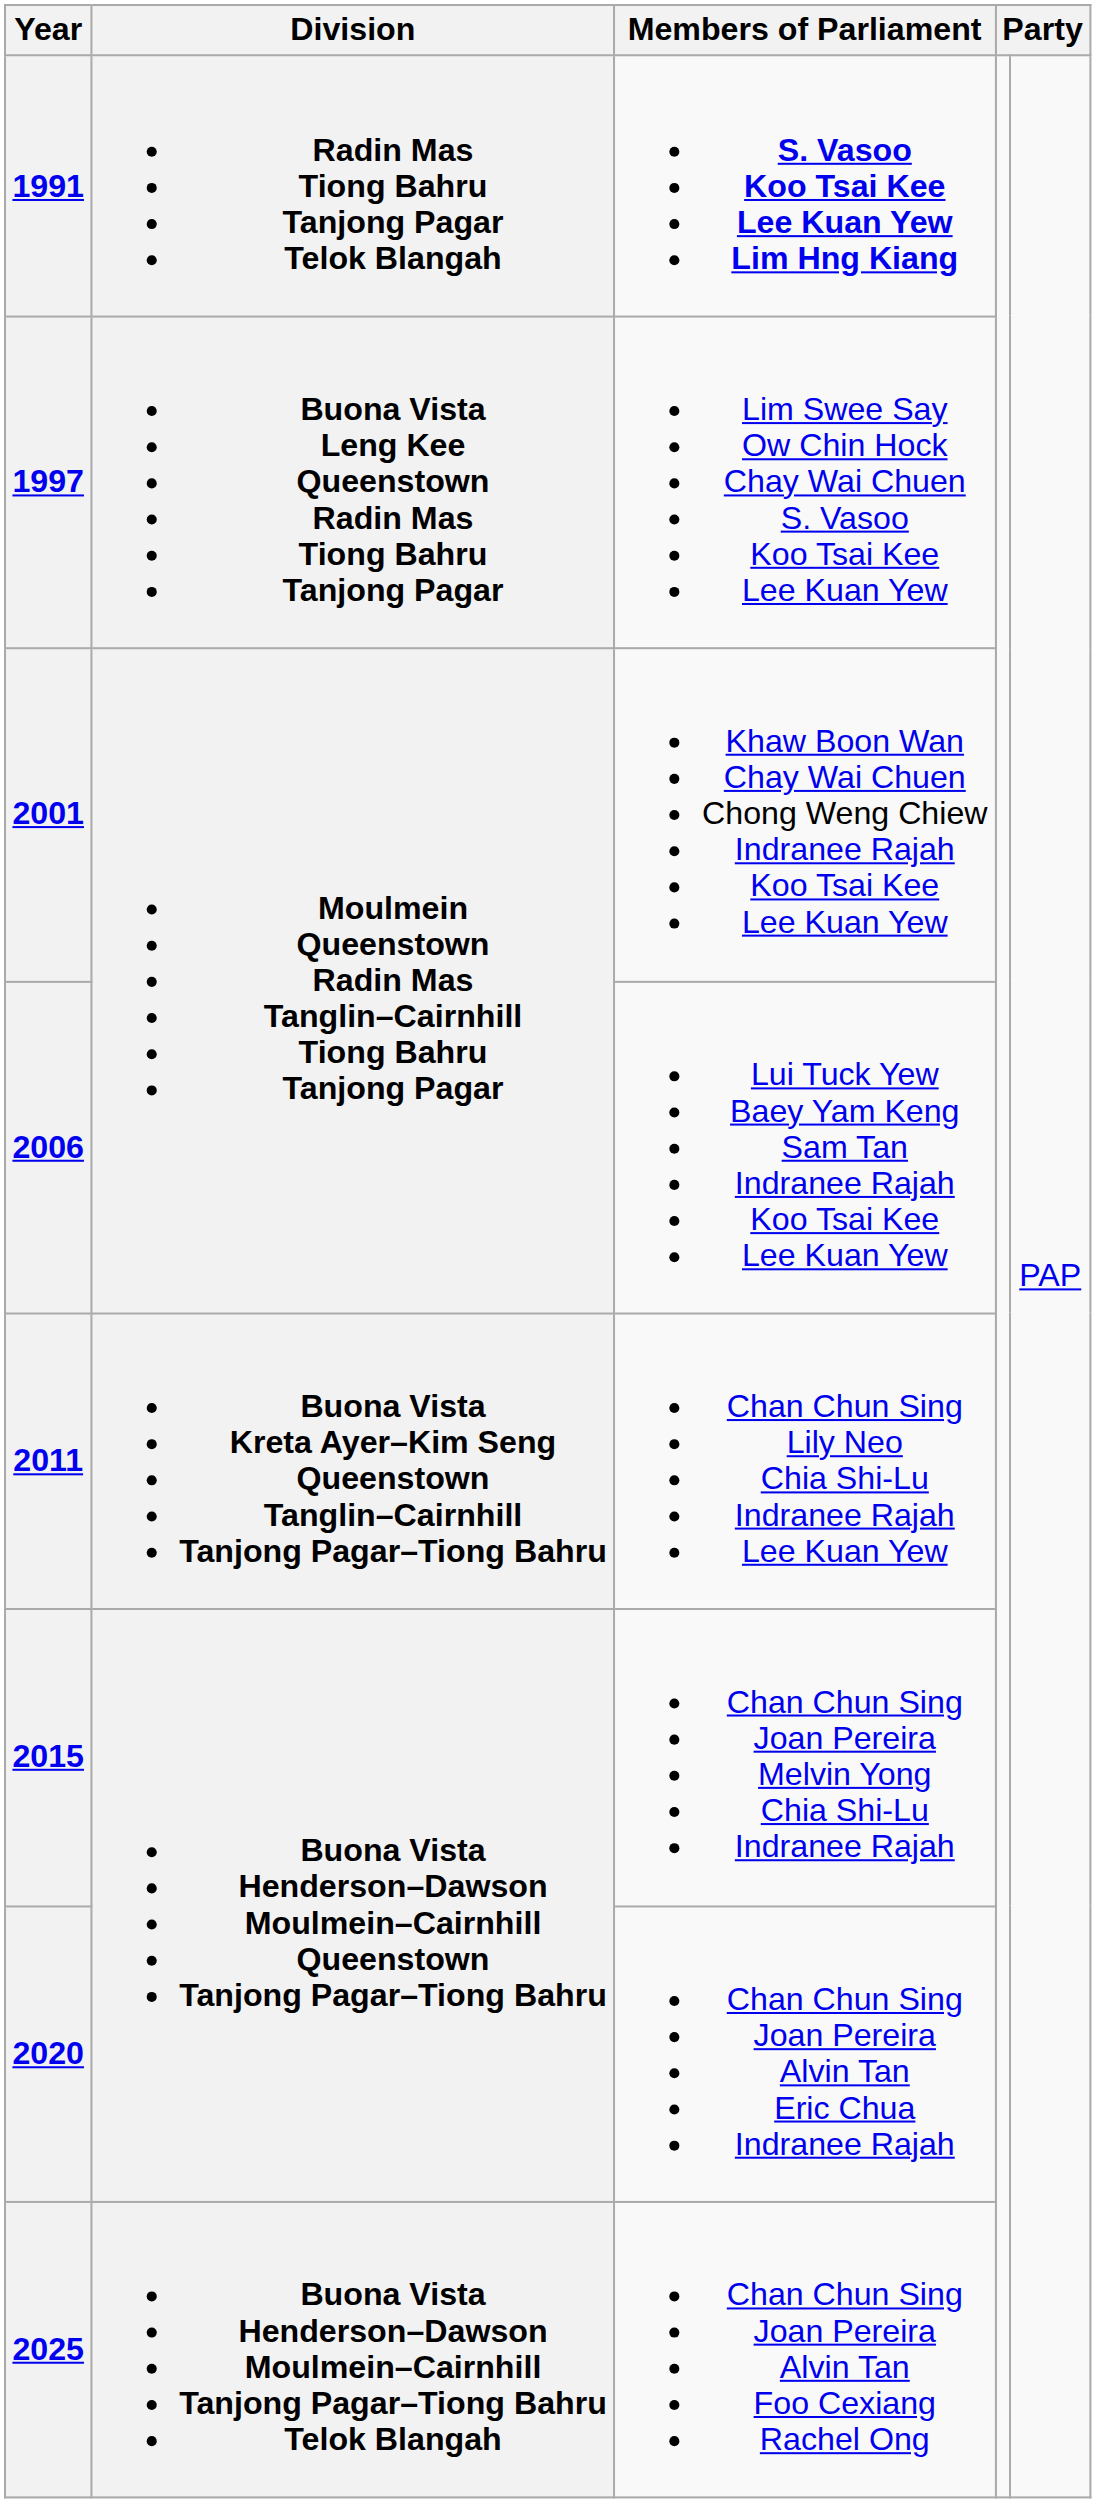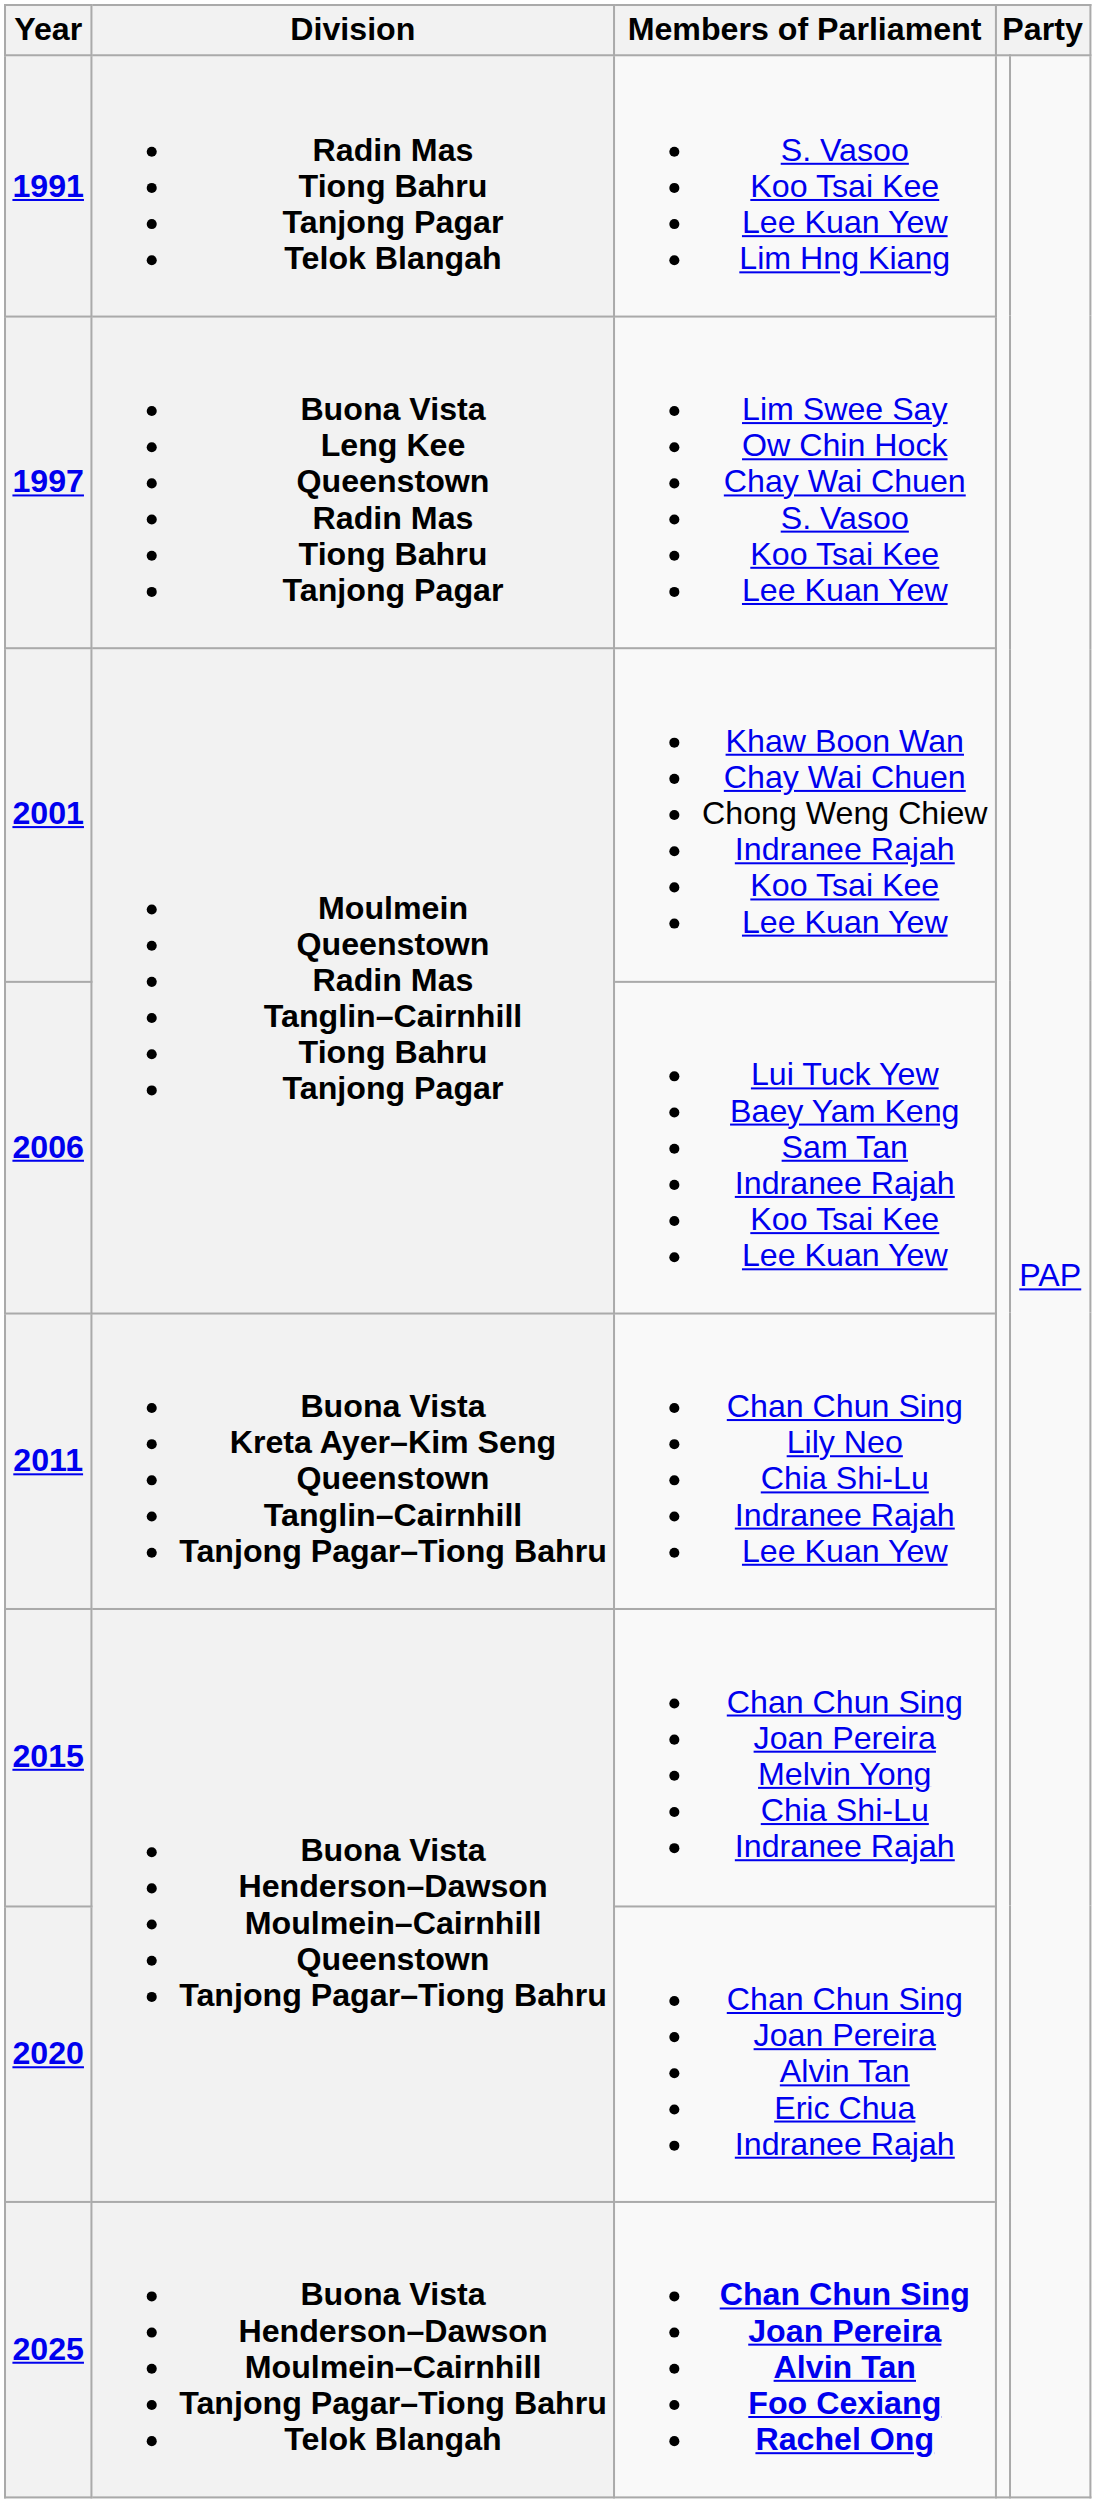1991 | Members of Parliament: bold -> normal
2025 | Members of Parliament: normal -> bold
